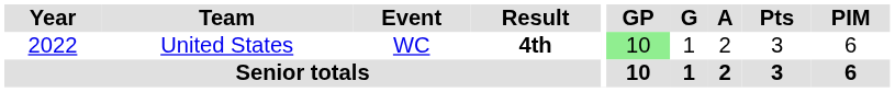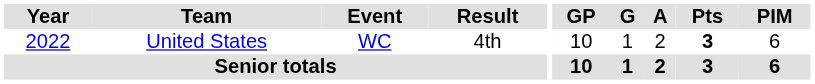United States | Result: bold -> normal
United States | GP: lightgreen background -> no background
United States | Pts: normal -> bold
